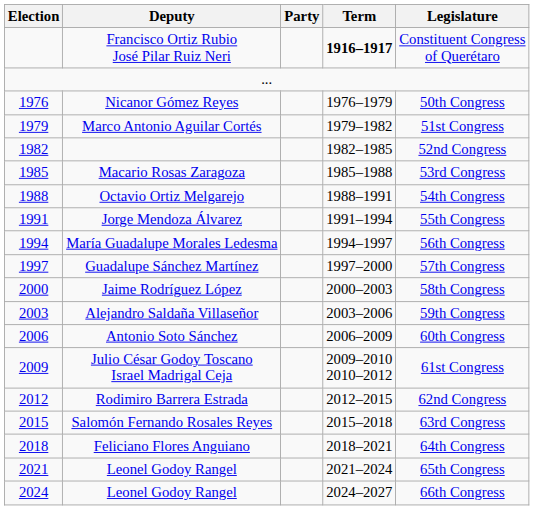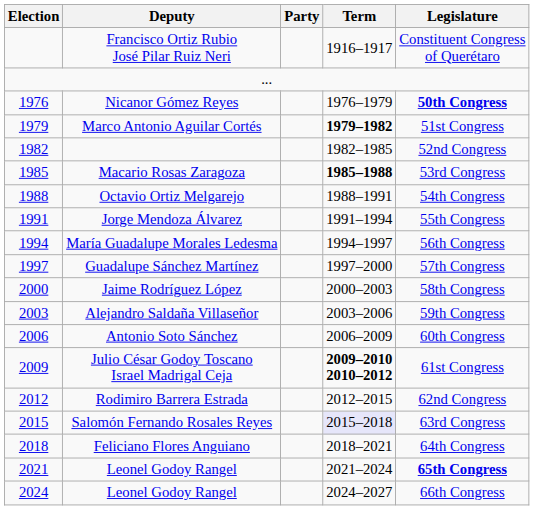Francisco Ortiz Rubio José Pilar Ruiz Neri | Term: bold -> normal
Nicanor Gómez Reyes | Legislature: normal -> bold
Marco Antonio Aguilar Cortés | Term: normal -> bold
Macario Rosas Zaragoza | Term: normal -> bold
Julio César Godoy Toscano Israel Madrigal Ceja | Term: normal -> bold
Salomón Fernando Rosales Reyes | Term: no background -> lavender background
2021 / Leonel Godoy Rangel | Legislature: normal -> bold
